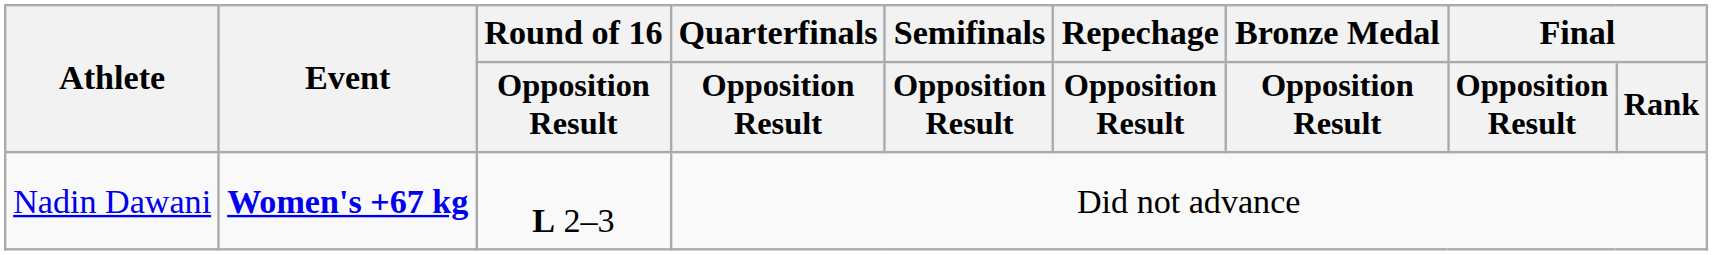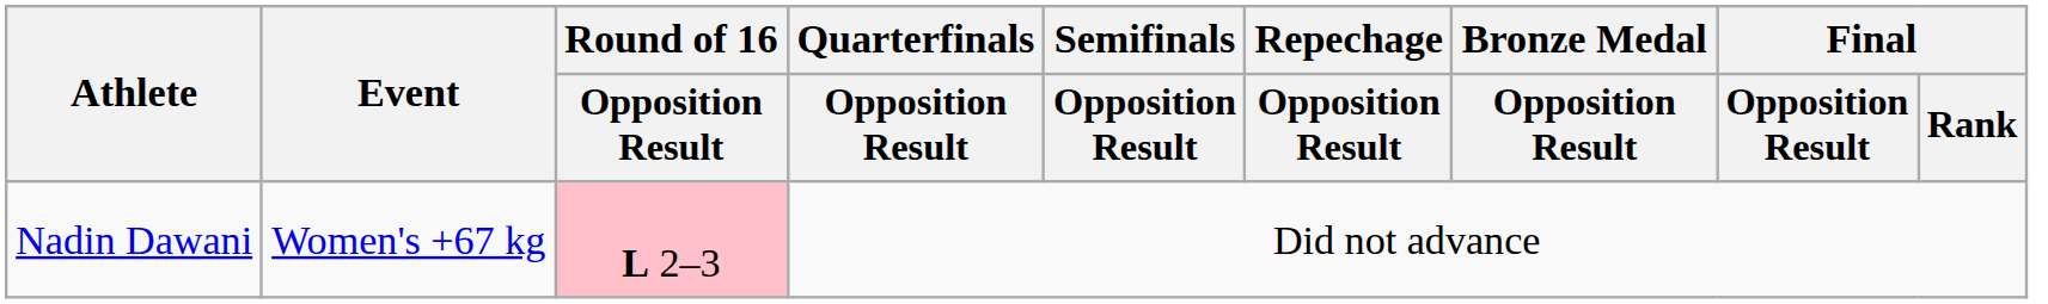Nadin Dawani | Event: bold -> normal
Nadin Dawani | Round of 16 / Opposition Result: no background -> pink background
